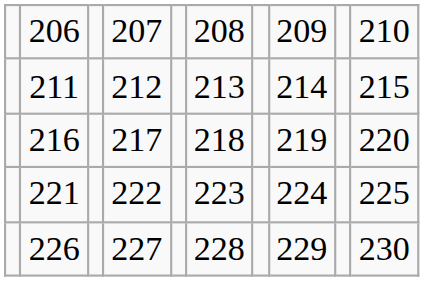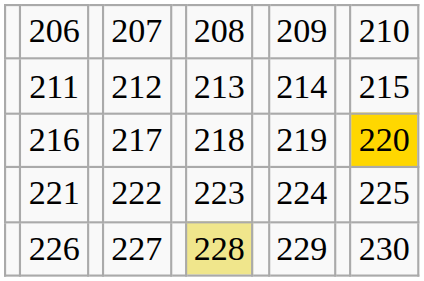216 | column 10: no background -> gold background
226 | column 6: no background -> khaki background
